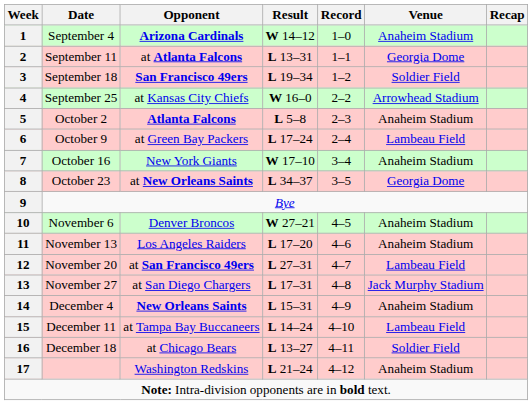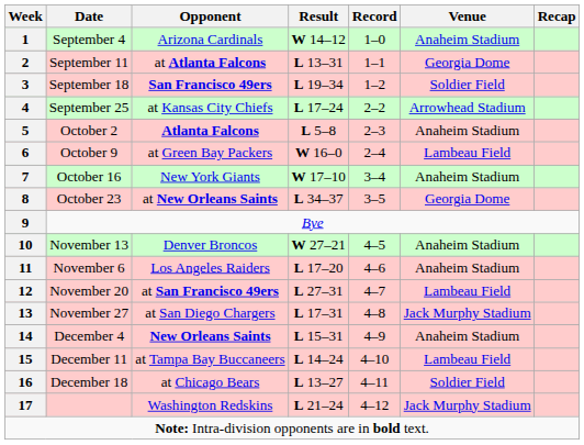1 | Opponent: bold -> normal
4 | Result: W 16–0 -> L 17–24
6 | Result: L 17–24 -> W 16–0
10 | Date: November 6 -> November 13
11 | Date: November 13 -> November 6
17 | Venue: Anaheim Stadium -> Jack Murphy Stadium
